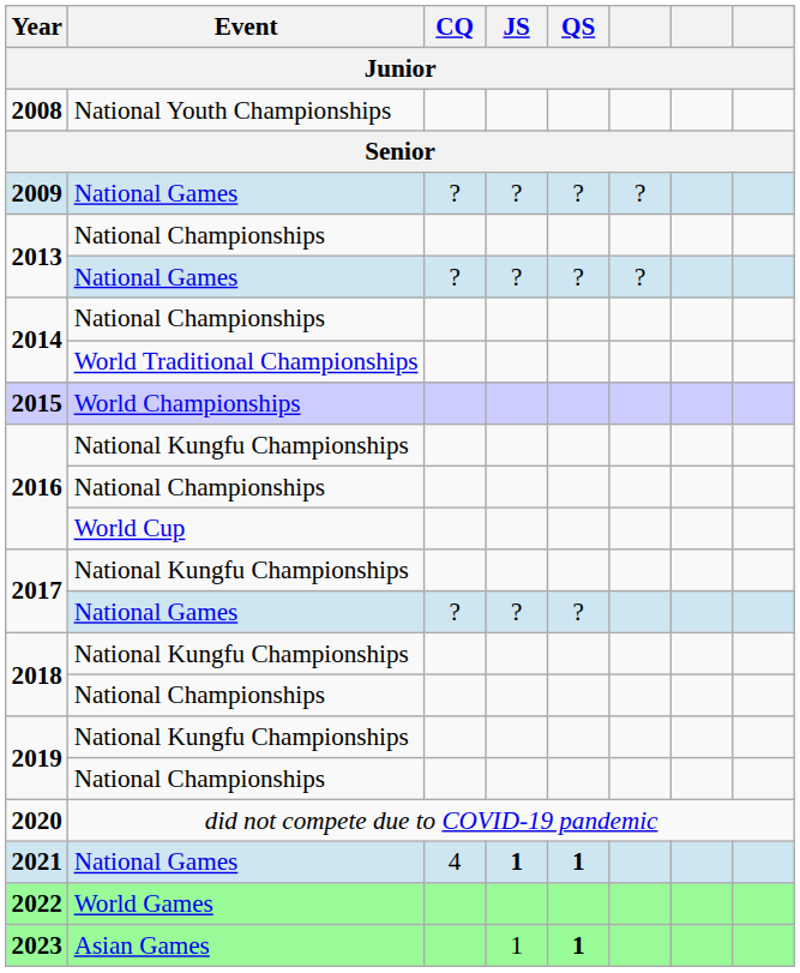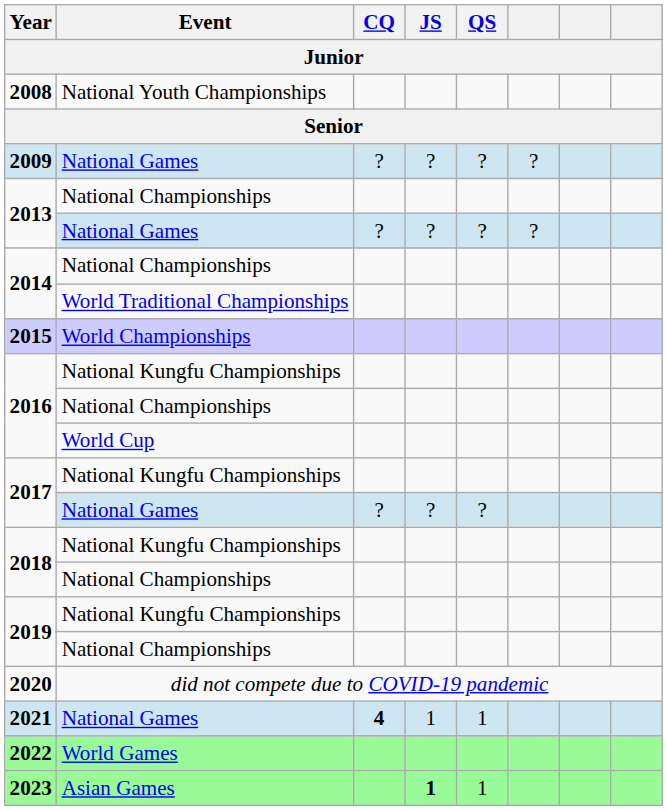2021 | CQ: normal -> bold
2021 | JS: bold -> normal
2021 | QS: bold -> normal
2023 | JS: normal -> bold
2023 | QS: bold -> normal
